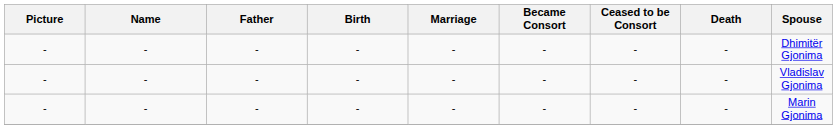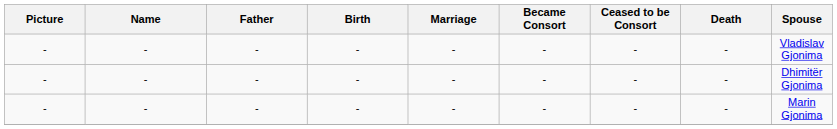row 2 | Spouse: Dhimitër Gjonima -> Vladislav Gjonima
row 3 | Spouse: Vladislav Gjonima -> Dhimitër Gjonima
